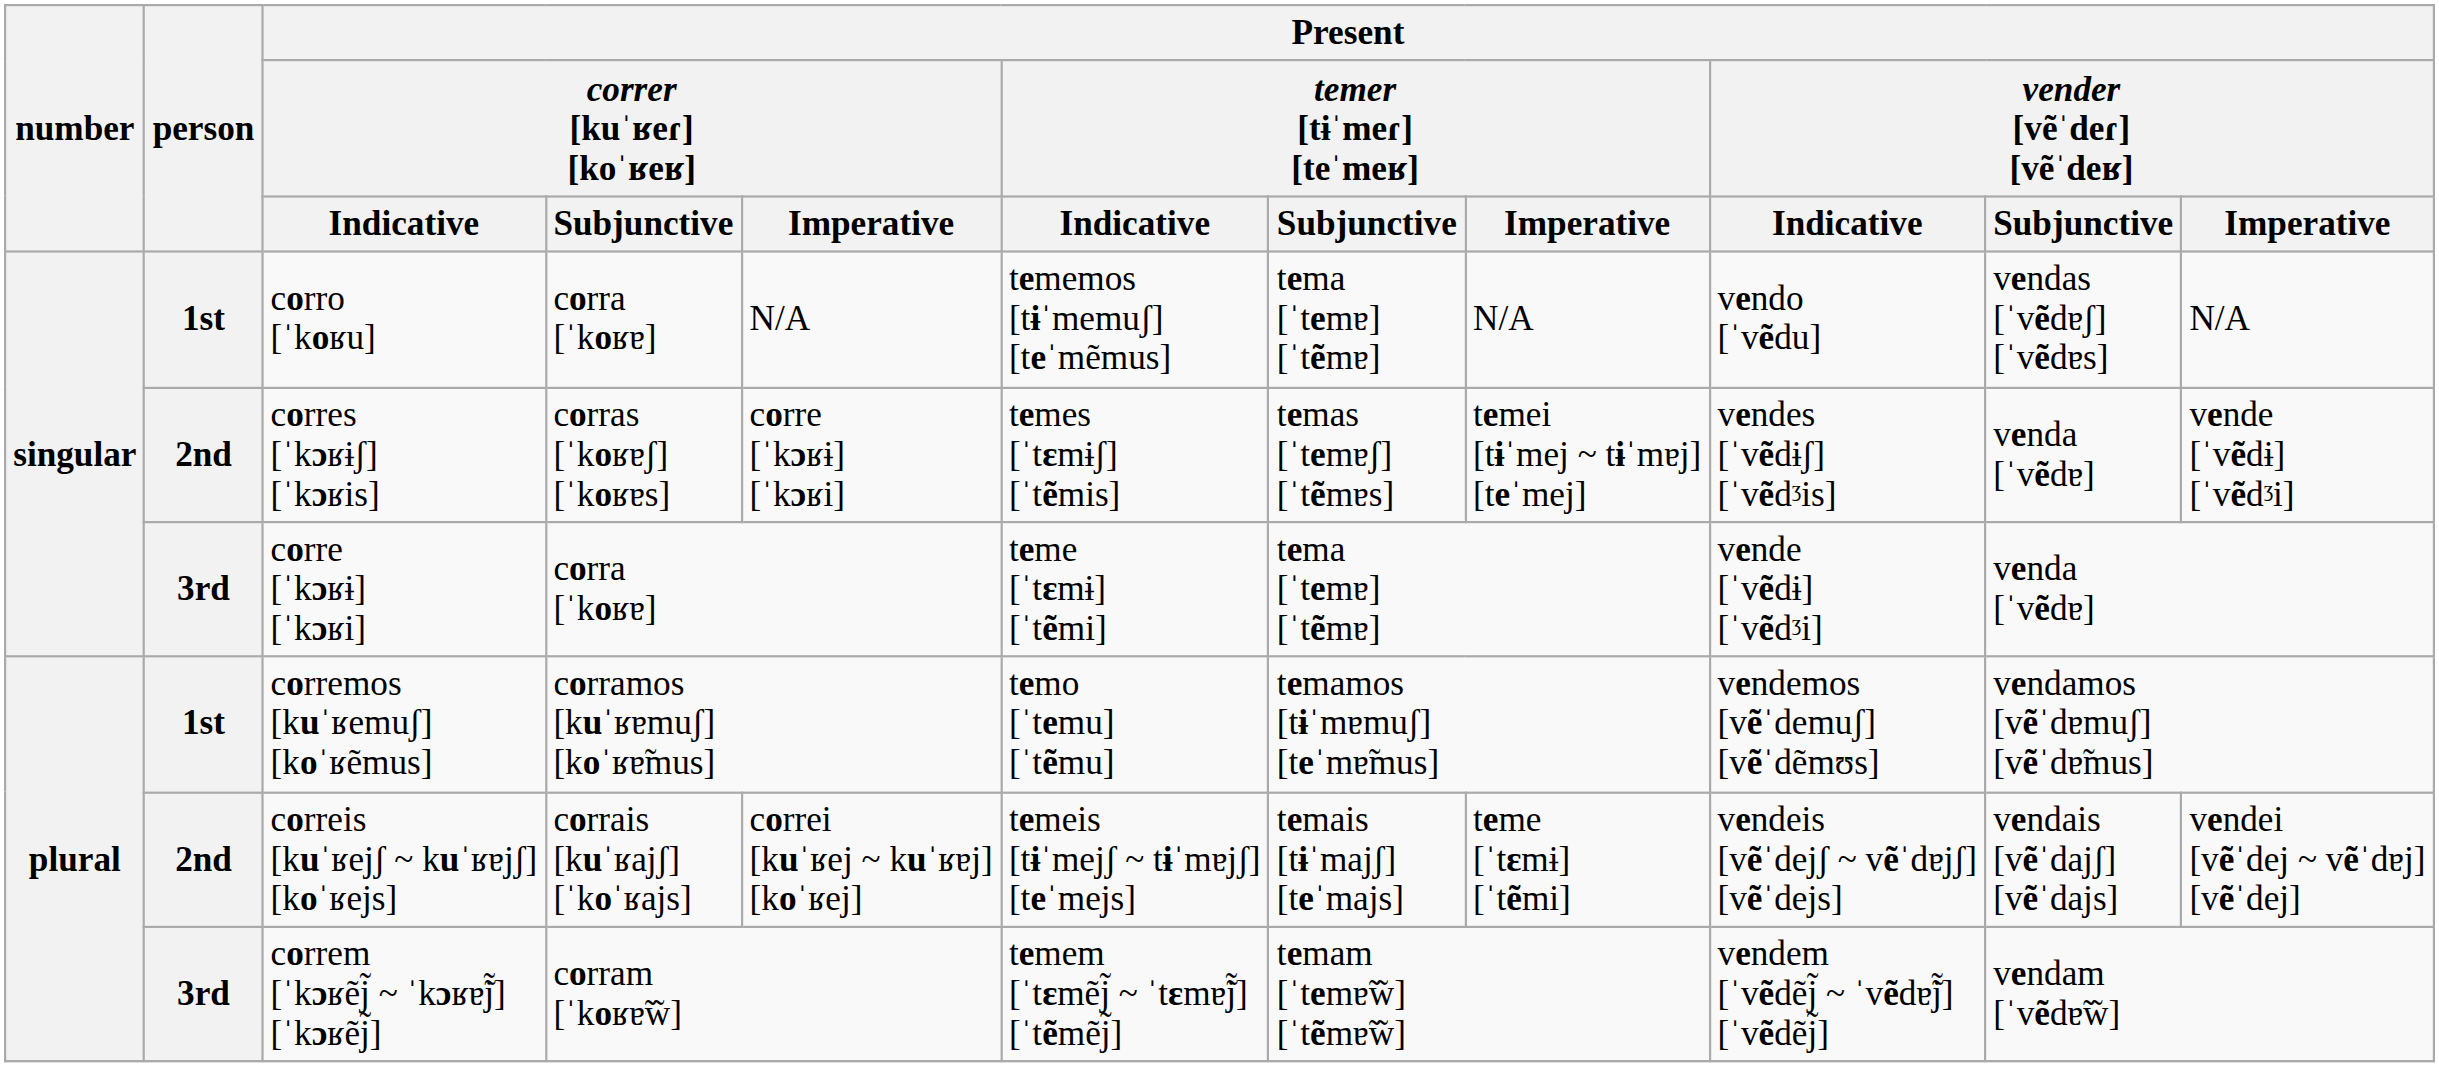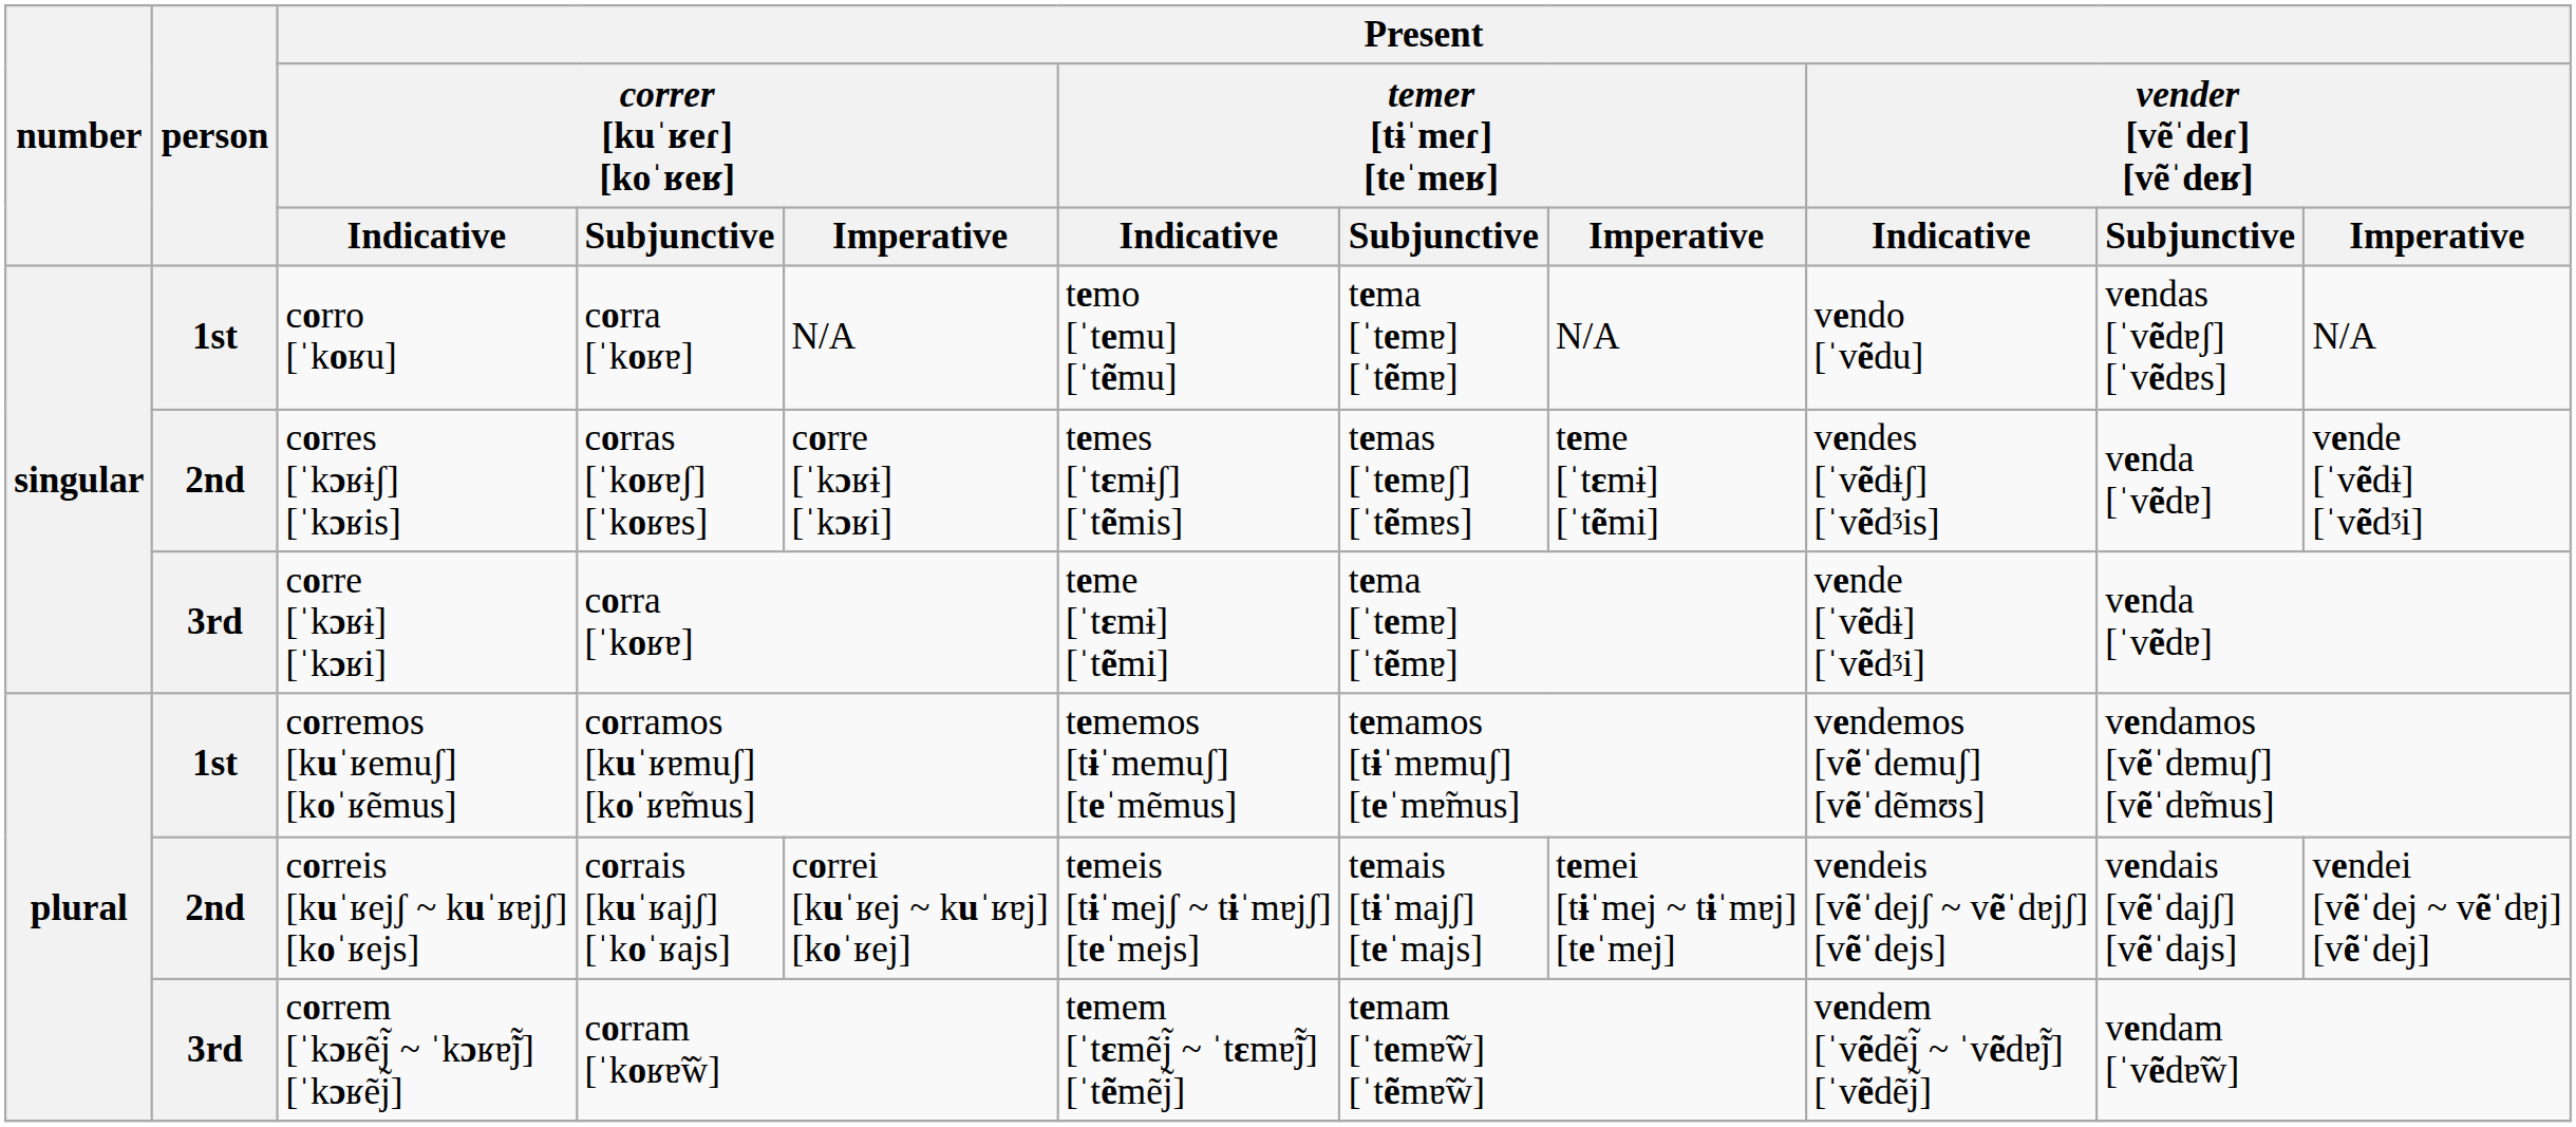corro [ˈkoʁu] | Present / temer [tɨˈmeɾ] [teˈmeʁ] / Indicative: tememos [tɨˈmemuʃ] [teˈmẽmus] -> temo [ˈtemu] [ˈtẽmu]
corres [ˈkɔʁɨʃ] [ˈkɔʁis] | Present / temer [tɨˈmeɾ] [teˈmeʁ] / Imperative: temei [tɨˈmej ~ tɨˈmɐj] [teˈmej] -> teme [ˈtɛmɨ] [ˈtẽmi]
corremos [kuˈʁemuʃ] [koˈʁẽmus] | Present / temer [tɨˈmeɾ] [teˈmeʁ] / Indicative: temo [ˈtemu] [ˈtẽmu] -> tememos [tɨˈmemuʃ] [teˈmẽmus]
correis [kuˈʁejʃ ~ kuˈʁɐjʃ] [koˈʁejs] | Present / temer [tɨˈmeɾ] [teˈmeʁ] / Imperative: teme [ˈtɛmɨ] [ˈtẽmi] -> temei [tɨˈmej ~ tɨˈmɐj] [teˈmej]
